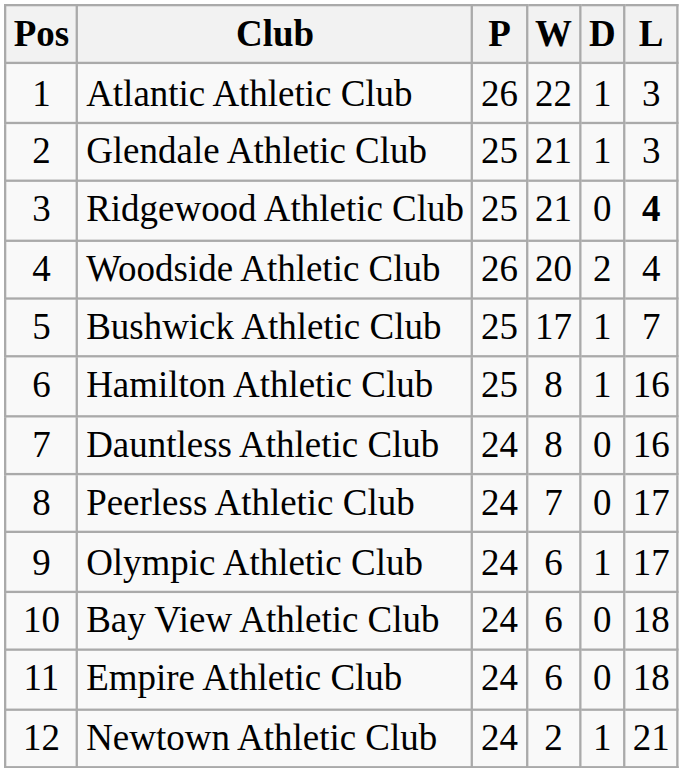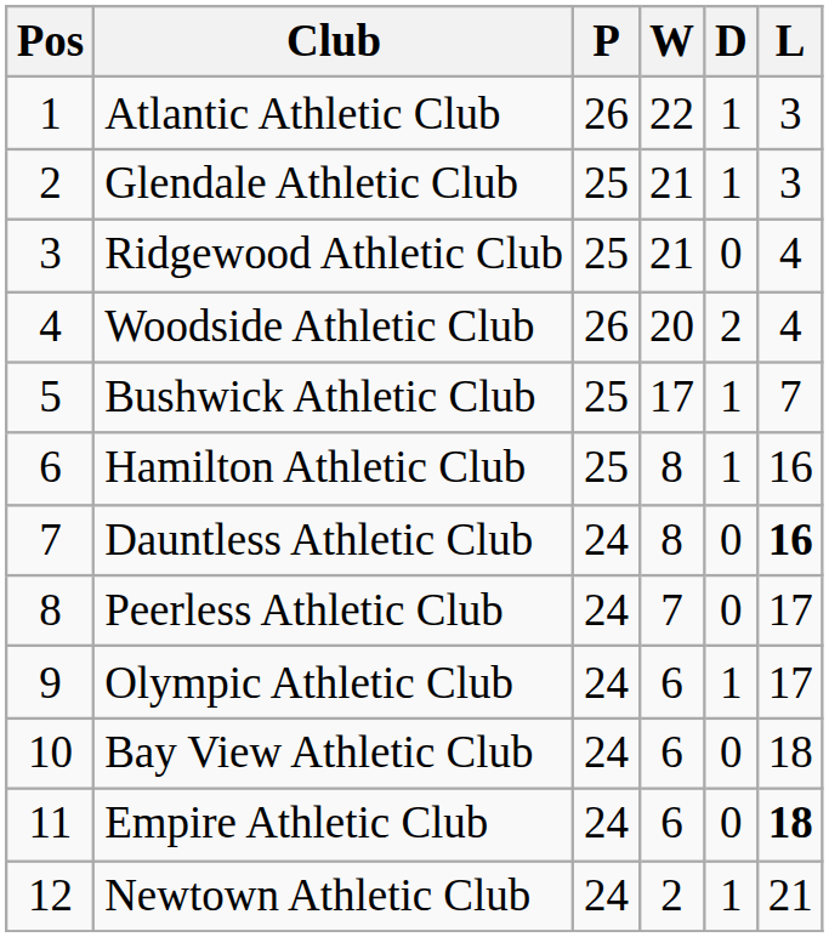Ridgewood Athletic Club | L: bold -> normal
Dauntless Athletic Club | L: normal -> bold
Empire Athletic Club | L: normal -> bold
